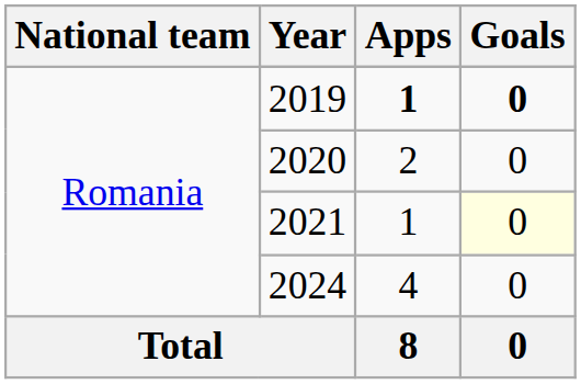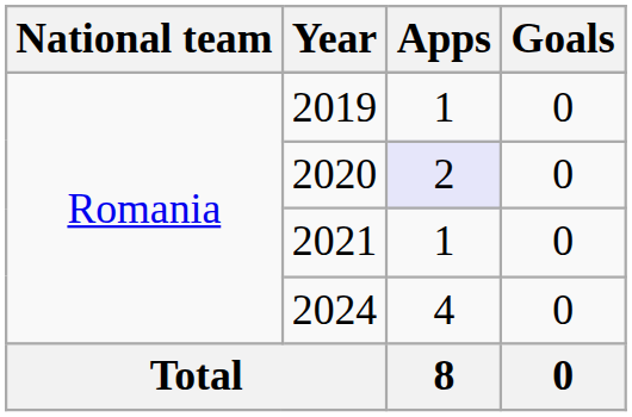2019 | Apps: bold -> normal
2019 | Goals: bold -> normal
2020 | Apps: no background -> lavender background
2021 | Goals: lightyellow background -> no background
